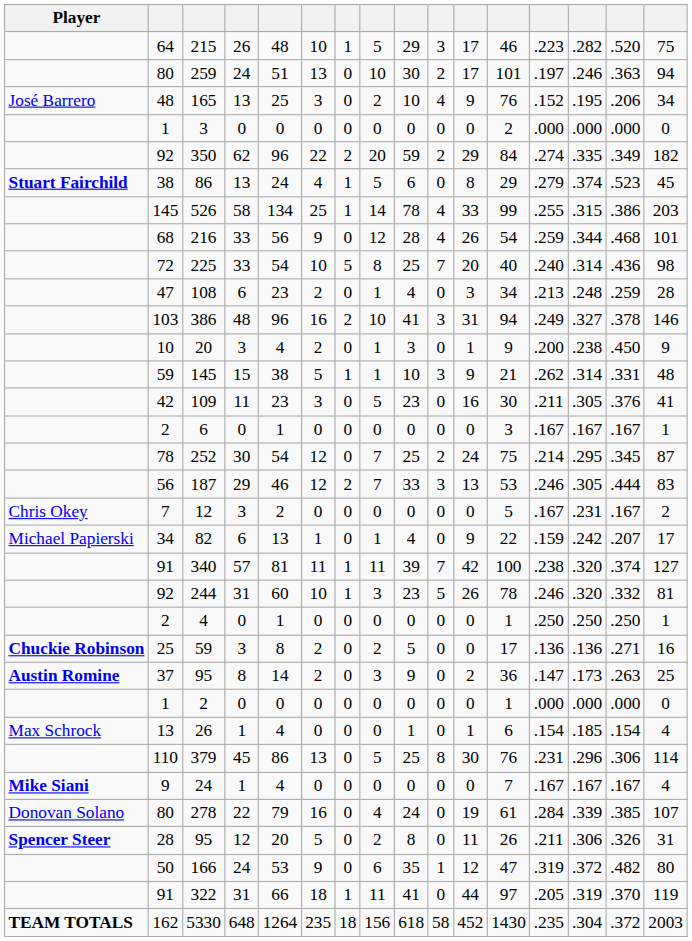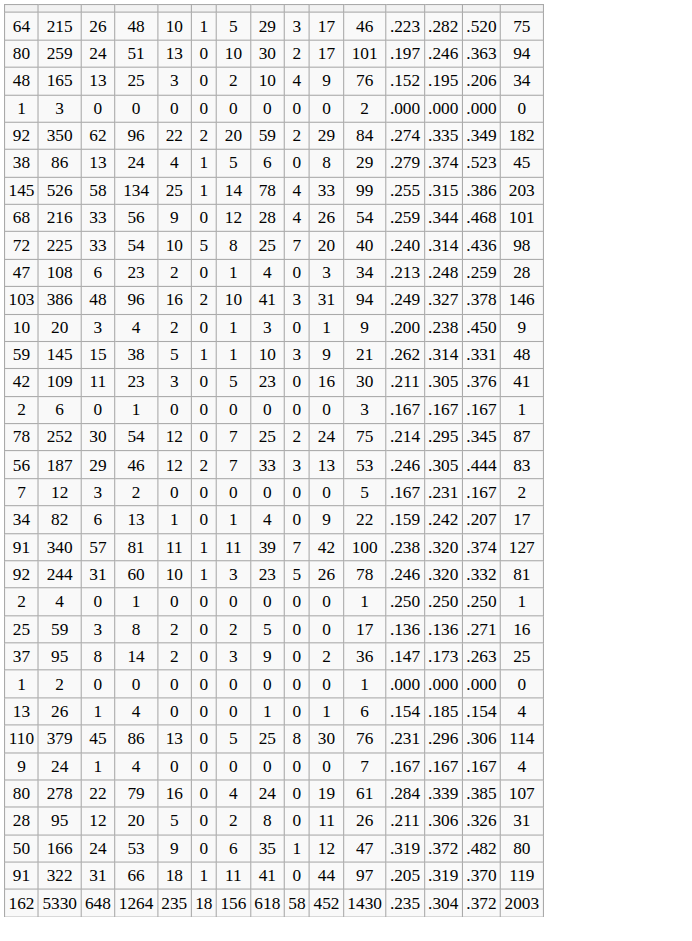- column: Player | José Barrero | Stuart Fairchild | Chris Okey | Michael Papierski | Chuckie Robinson | Austin Romine | Max Schrock | Mike Siani | Donovan Solano | Spencer Steer | TEAM TOTALS
